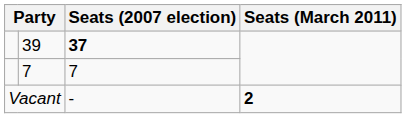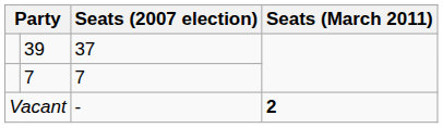39 | Seats (2007 election): bold -> normal
